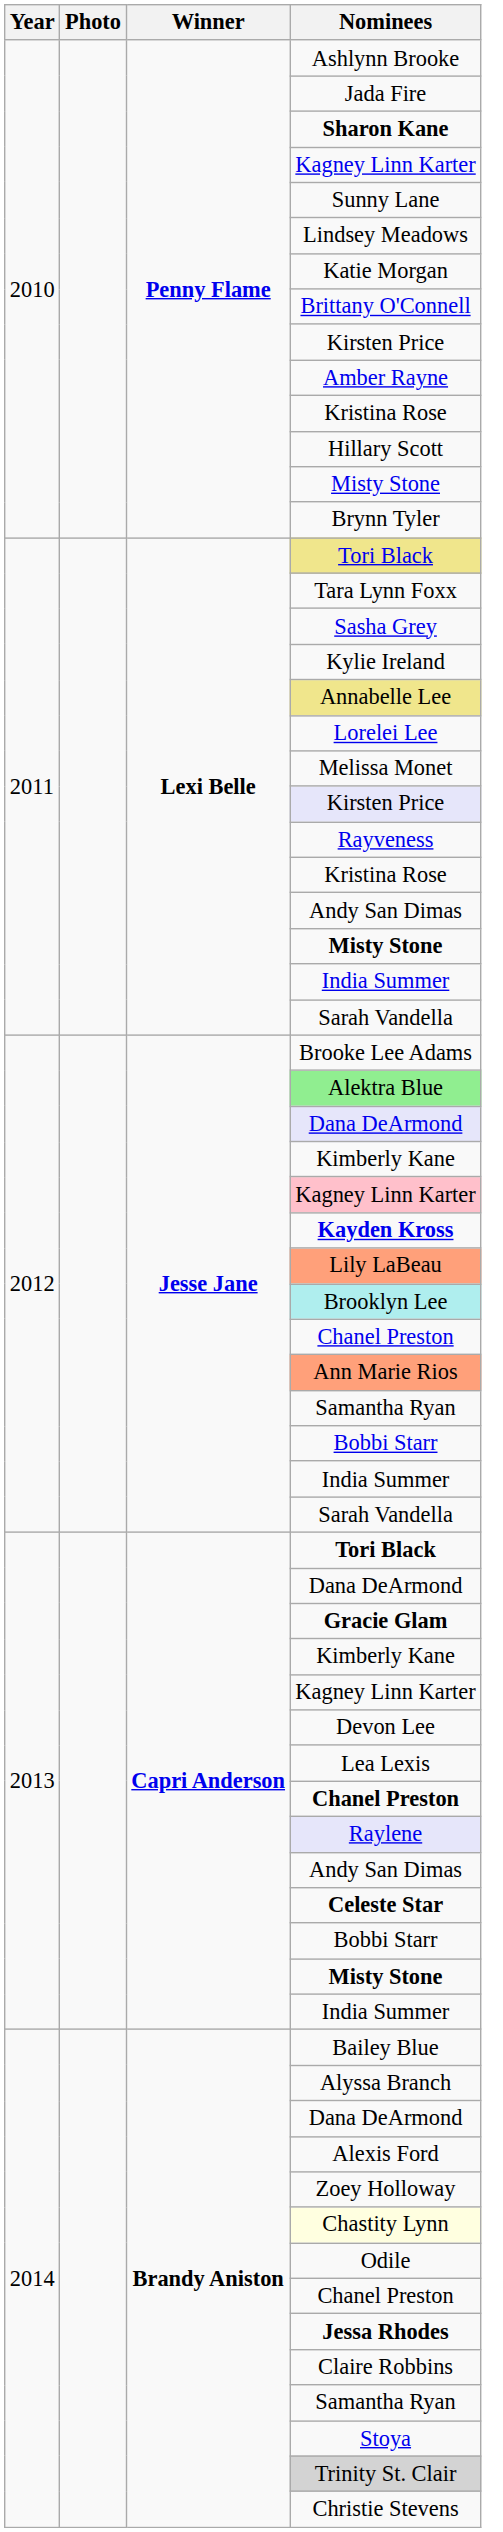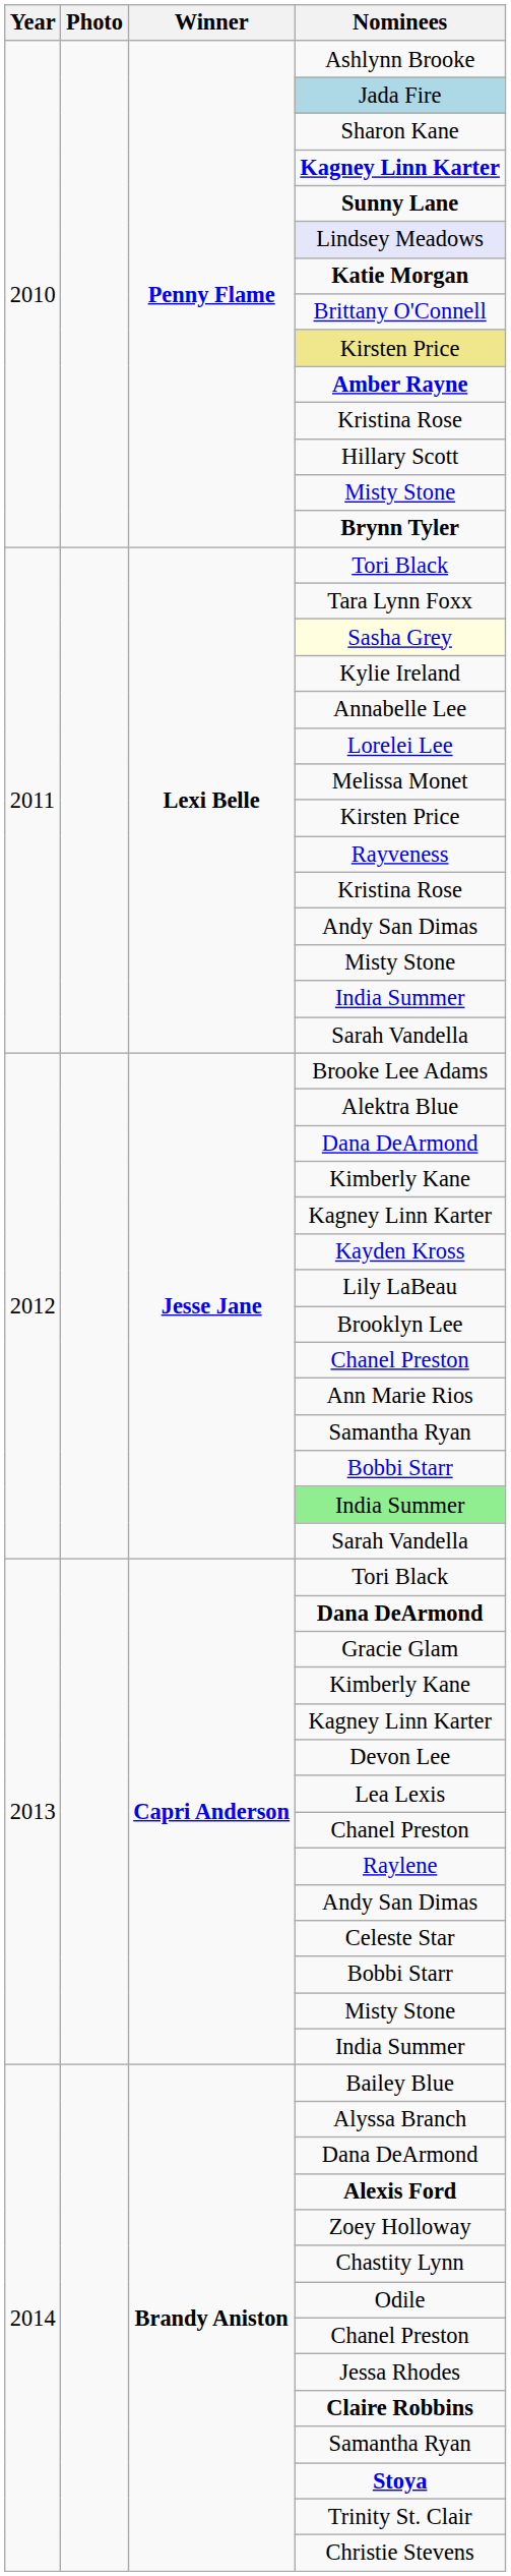Jada Fire | Nominees: no background -> lightblue background
Sharon Kane | Nominees: bold -> normal
2010 / Kagney Linn Karter | Nominees: normal -> bold
Sunny Lane | Nominees: normal -> bold
Lindsey Meadows | Nominees: no background -> lavender background
Katie Morgan | Nominees: normal -> bold
2010 / Kirsten Price | Nominees: no background -> khaki background
Amber Rayne | Nominees: normal -> bold
Brynn Tyler | Nominees: normal -> bold
2011 / Tori Black | Nominees: khaki background -> no background
Sasha Grey | Nominees: no background -> lightyellow background
Annabelle Lee | Nominees: khaki background -> no background
2011 / Kirsten Price | Nominees: lavender background -> no background
2011 / Misty Stone | Nominees: bold -> normal
Alektra Blue | Nominees: lightgreen background -> no background
2012 / Dana DeArmond | Nominees: lavender background -> no background
2012 / Kagney Linn Karter | Nominees: pink background -> no background
Kayden Kross | Nominees: bold -> normal
Lily LaBeau | Nominees: lightsalmon background -> no background
Brooklyn Lee | Nominees: paleturquoise background -> no background
Ann Marie Rios | Nominees: lightsalmon background -> no background
2012 / India Summer | Nominees: no background -> lightgreen background
2013 / Tori Black | Nominees: bold -> normal
2013 / Dana DeArmond | Nominees: normal -> bold
Gracie Glam | Nominees: bold -> normal
2013 / Chanel Preston | Nominees: bold -> normal
Raylene | Nominees: lavender background -> no background
Celeste Star | Nominees: bold -> normal
2013 / Misty Stone | Nominees: bold -> normal
Alexis Ford | Nominees: normal -> bold
Chastity Lynn | Nominees: lightyellow background -> no background
Jessa Rhodes | Nominees: bold -> normal
Claire Robbins | Nominees: normal -> bold
Stoya | Nominees: normal -> bold
Trinity St. Clair | Nominees: lightgrey background -> no background
